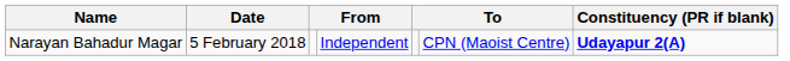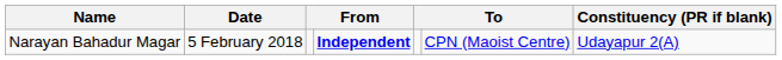Narayan Bahadur Magar | column 4: normal -> bold
Narayan Bahadur Magar | Constituency (PR if blank): bold -> normal
